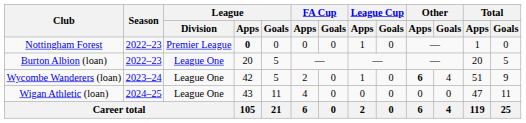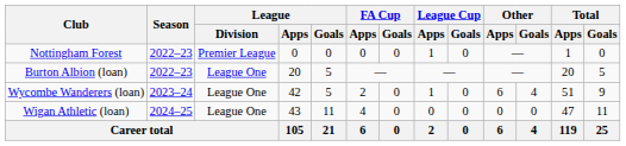Nottingham Forest | League / Apps: bold -> normal
Wycombe Wanderers (loan) | Other / Apps: bold -> normal
